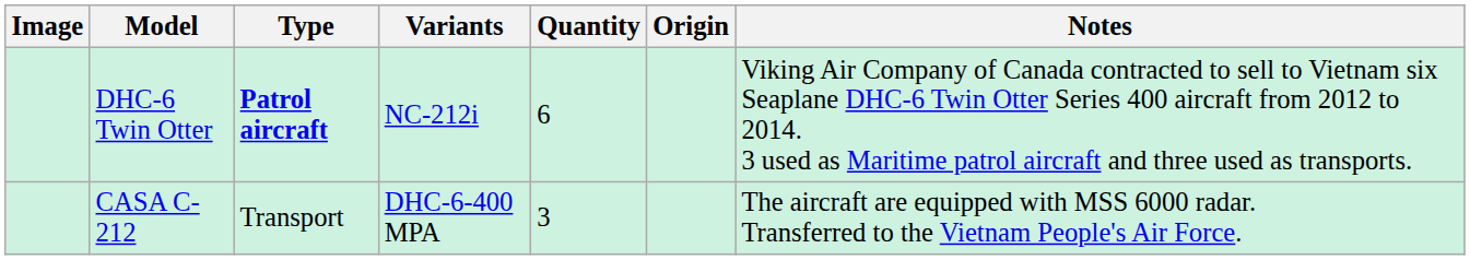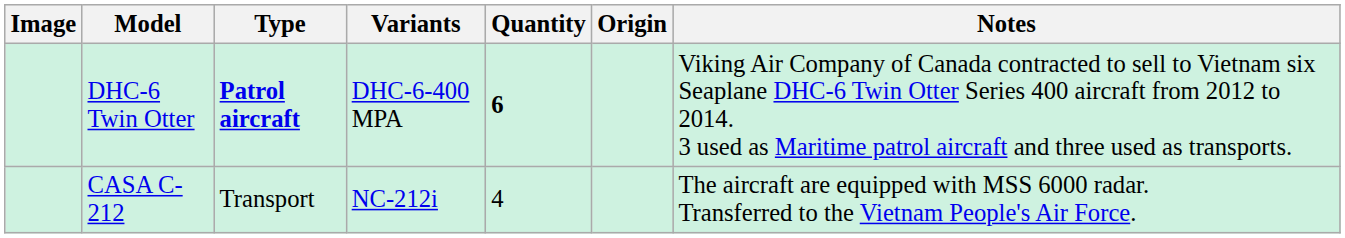DHC-6 Twin Otter | Variants: NC-212i -> DHC-6-400 MPA
DHC-6 Twin Otter | Quantity: normal -> bold
CASA C-212 | Variants: DHC-6-400 MPA -> NC-212i
CASA C-212 | Quantity: 3 -> 4
